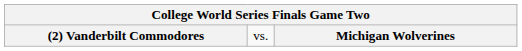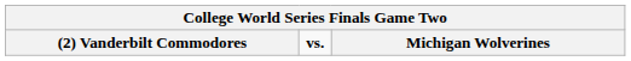(2) Vanderbilt Commodores | column 2: normal -> bold
